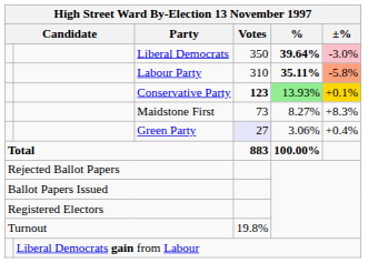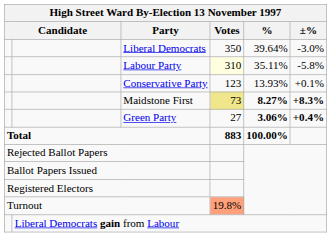Liberal Democrats | High Street Ward By-Election 13 November 1997 / %: bold -> normal
Liberal Democrats | High Street Ward By-Election 13 November 1997 / ±%: pink background -> no background
Labour Party | High Street Ward By-Election 13 November 1997 / Votes: no background -> lightyellow background
Labour Party | High Street Ward By-Election 13 November 1997 / %: bold -> normal
Labour Party | High Street Ward By-Election 13 November 1997 / ±%: lightsalmon background -> no background
Conservative Party | High Street Ward By-Election 13 November 1997 / Votes: bold -> normal
Conservative Party | High Street Ward By-Election 13 November 1997 / %: lightgreen background -> no background
Conservative Party | High Street Ward By-Election 13 November 1997 / ±%: gold background -> no background
Maidstone First | High Street Ward By-Election 13 November 1997 / Votes: no background -> khaki background
Maidstone First | High Street Ward By-Election 13 November 1997 / %: normal -> bold
Maidstone First | High Street Ward By-Election 13 November 1997 / ±%: normal -> bold
Green Party | High Street Ward By-Election 13 November 1997 / Votes: lavender background -> no background
Green Party | High Street Ward By-Election 13 November 1997 / %: normal -> bold
Green Party | High Street Ward By-Election 13 November 1997 / ±%: normal -> bold
Turnout | High Street Ward By-Election 13 November 1997 / Votes: no background -> lightsalmon background
